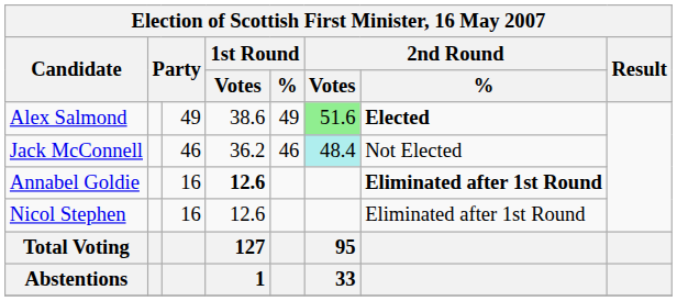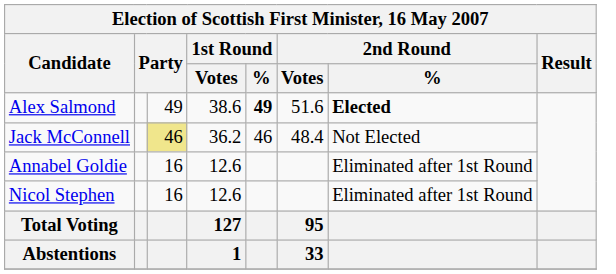Alex Salmond | 1st Round / %: normal -> bold
Alex Salmond | 2nd Round / Votes: lightgreen background -> no background
Jack McConnell | column 3: no background -> khaki background
Jack McConnell | 2nd Round / Votes: paleturquoise background -> no background
Annabel Goldie | 1st Round / Votes: bold -> normal
Annabel Goldie | 2nd Round / %: bold -> normal
